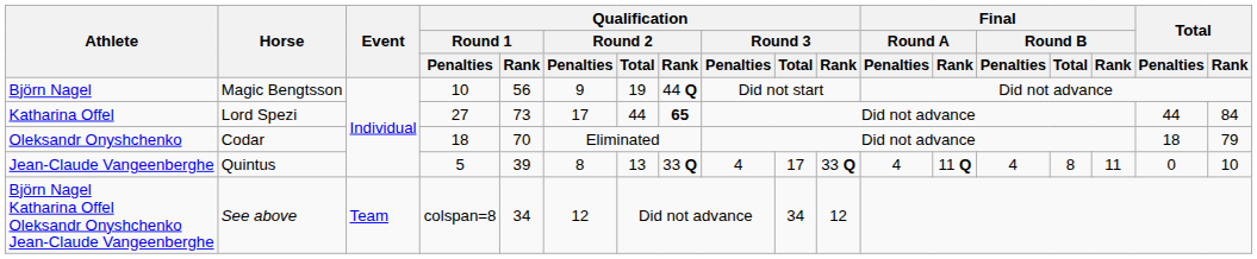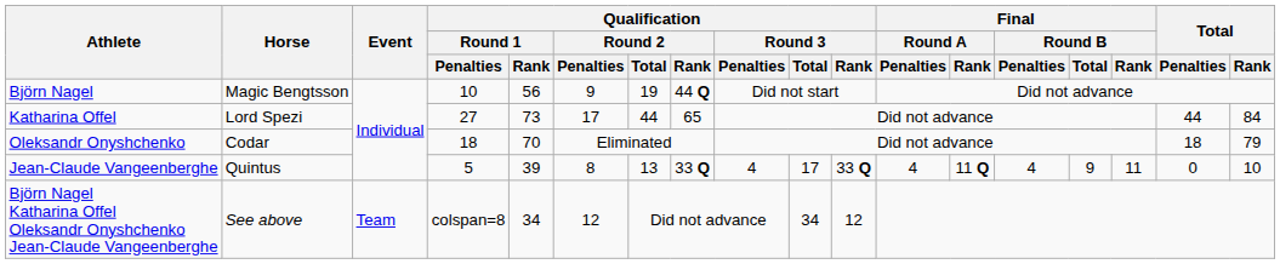Katharina Offel | Qualification / Round 2 / Rank: bold -> normal
Jean-Claude Vangeenberghe | Final / Round B / Total: 8 -> 9
